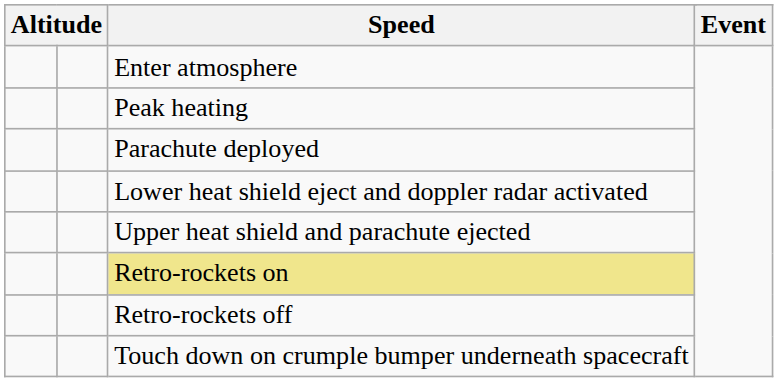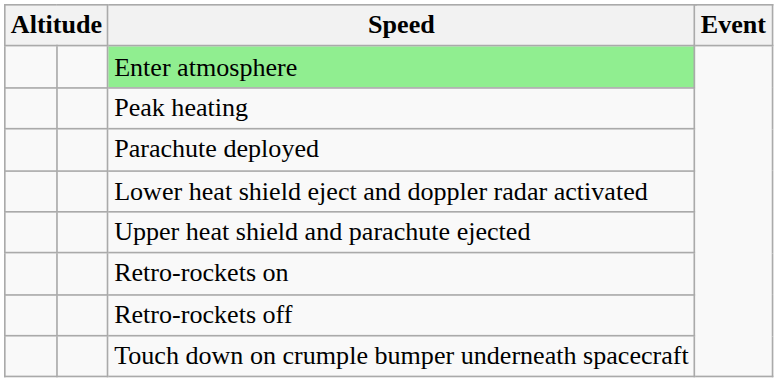Enter atmosphere | column 3: no background -> lightgreen background
Retro-rockets on | column 3: khaki background -> no background
